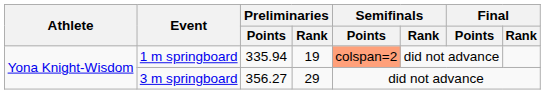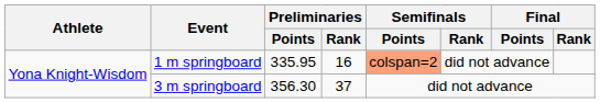1 m springboard | Preliminaries / Points: 335.94 -> 335.95
1 m springboard | Preliminaries / Rank: 19 -> 16
3 m springboard | Preliminaries / Points: 356.27 -> 356.30
3 m springboard | Preliminaries / Rank: 29 -> 37
